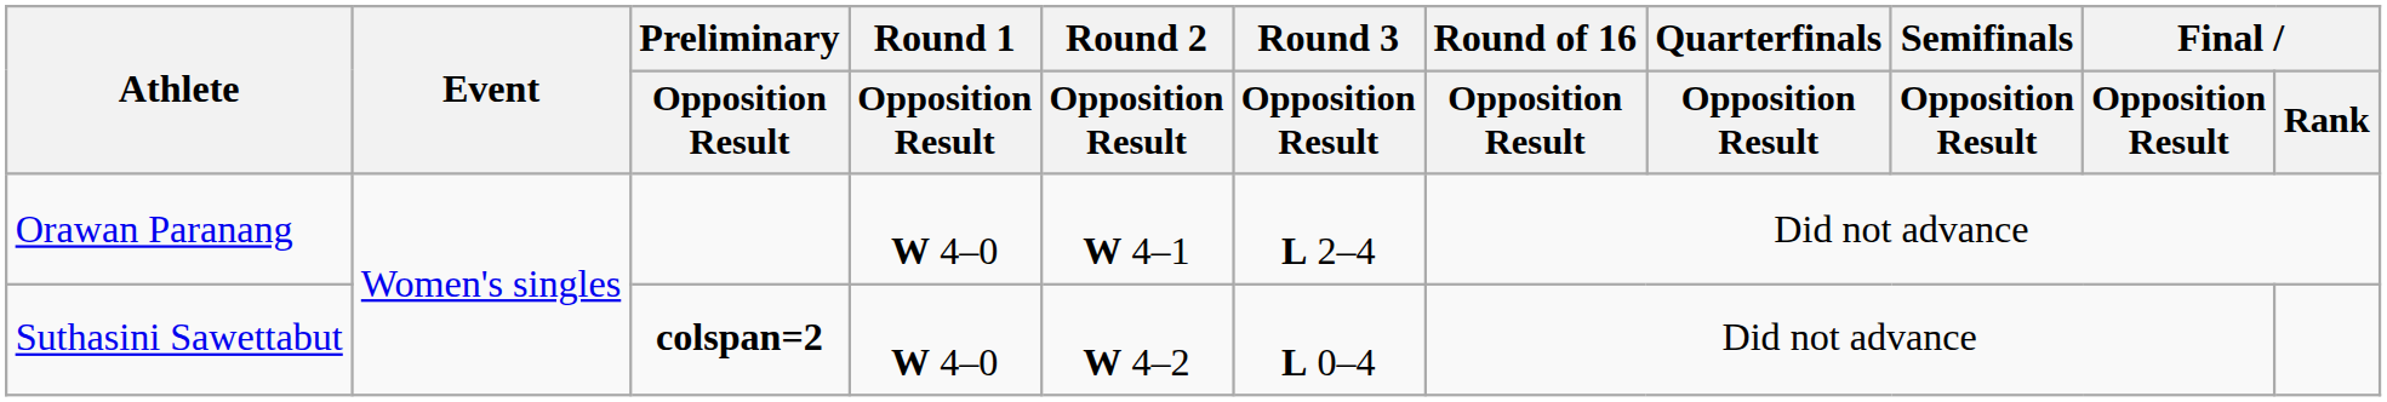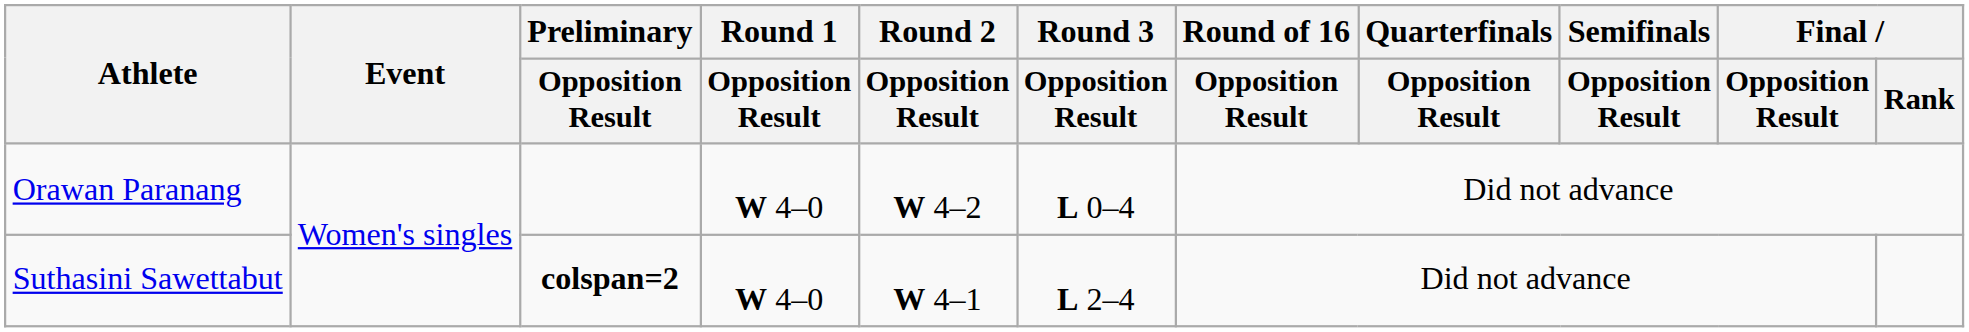Orawan Paranang | Round 2 / Opposition Result: W 4–1 -> W 4–2
Orawan Paranang | Round 3 / Opposition Result: L 2–4 -> L 0–4
Suthasini Sawettabut | Round 2 / Opposition Result: W 4–2 -> W 4–1
Suthasini Sawettabut | Round 3 / Opposition Result: L 0–4 -> L 2–4
